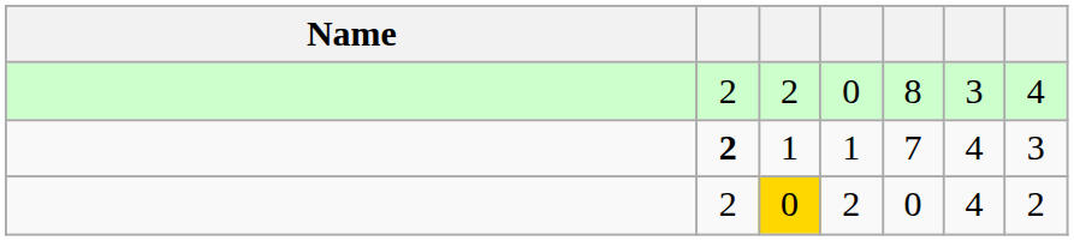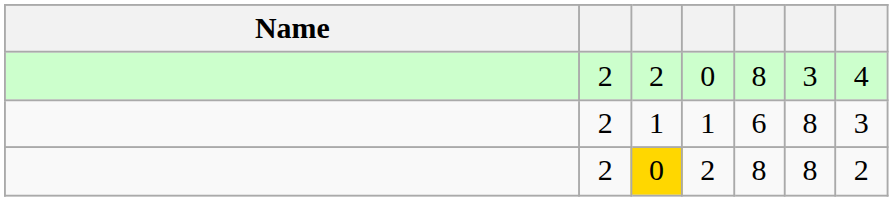row 3 | column 2: bold -> normal
row 3 | column 5: 7 -> 6
row 3 | column 6: 4 -> 8
row 4 | column 5: 0 -> 8
row 4 | column 6: 4 -> 8
